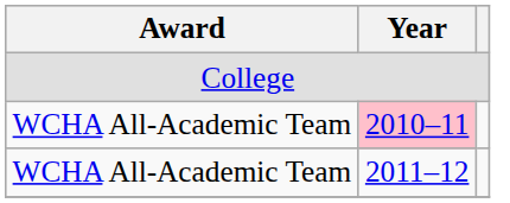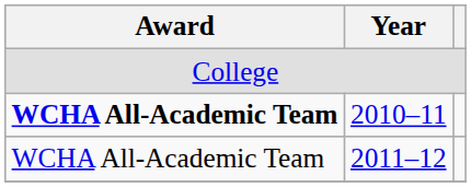2010–11 | Award: normal -> bold
2010–11 | Year: pink background -> no background
